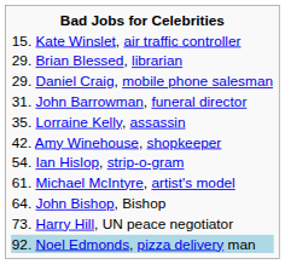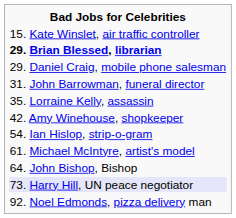row 3 | column 1: normal -> bold
row 11 | column 1: no background -> lavender background
row 12 | column 1: lightblue background -> no background
